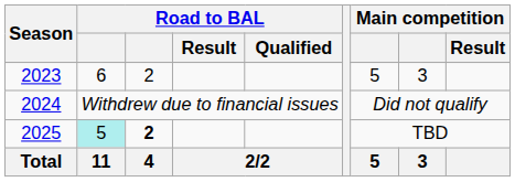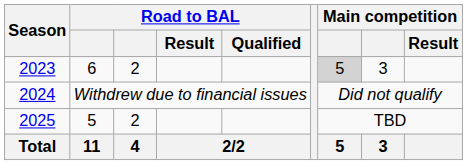2023 | column 7: no background -> lightgrey background
2025 | column 2: paleturquoise background -> no background
2025 | column 3: bold -> normal
